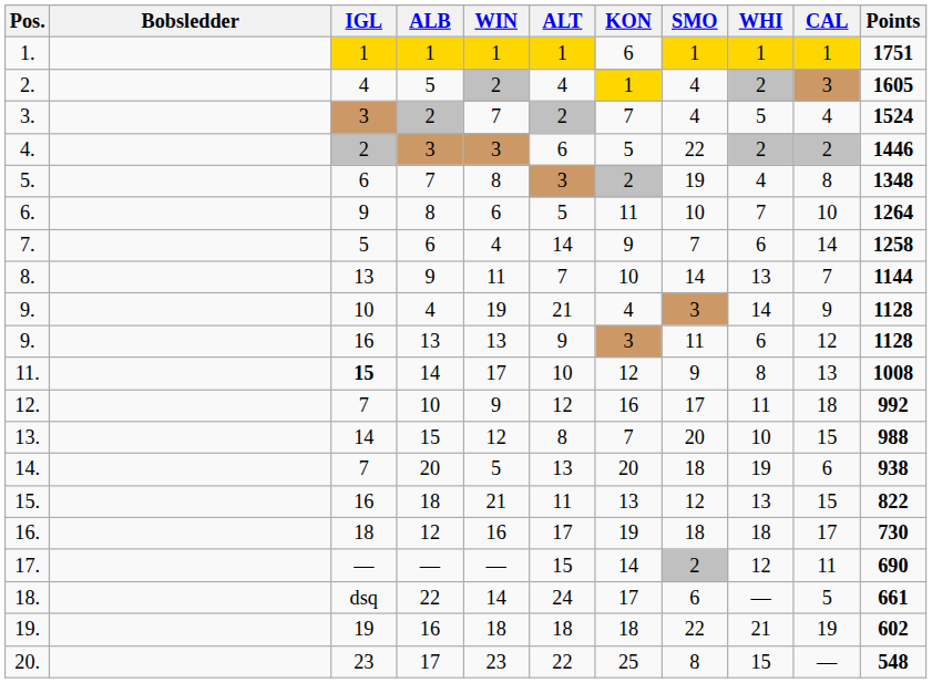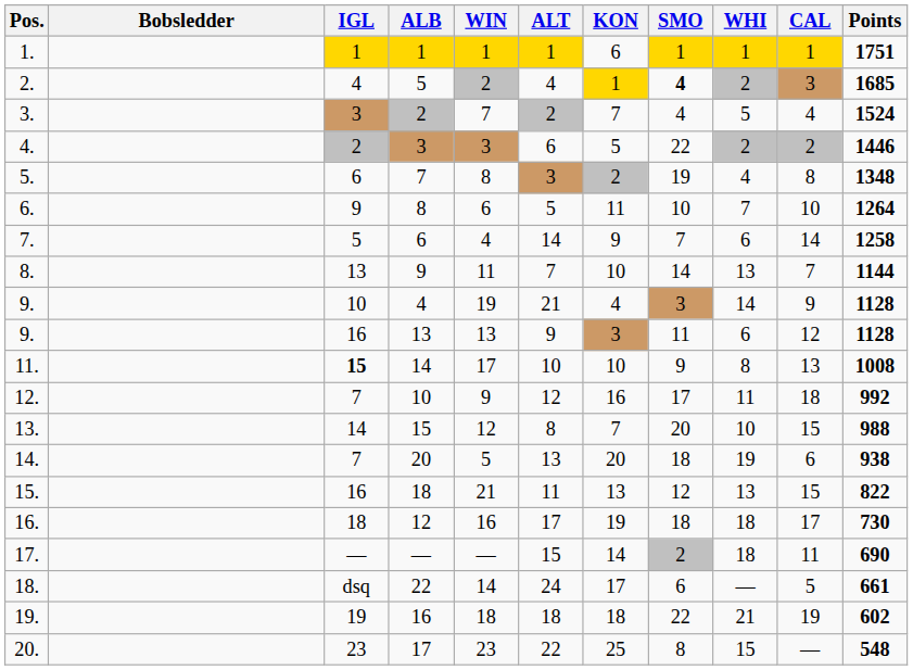row 3 | SMO: normal -> bold
row 3 | Points: 1605 -> 1685
row 12 | KON: 12 -> 10
row 18 | WHI: 12 -> 18
